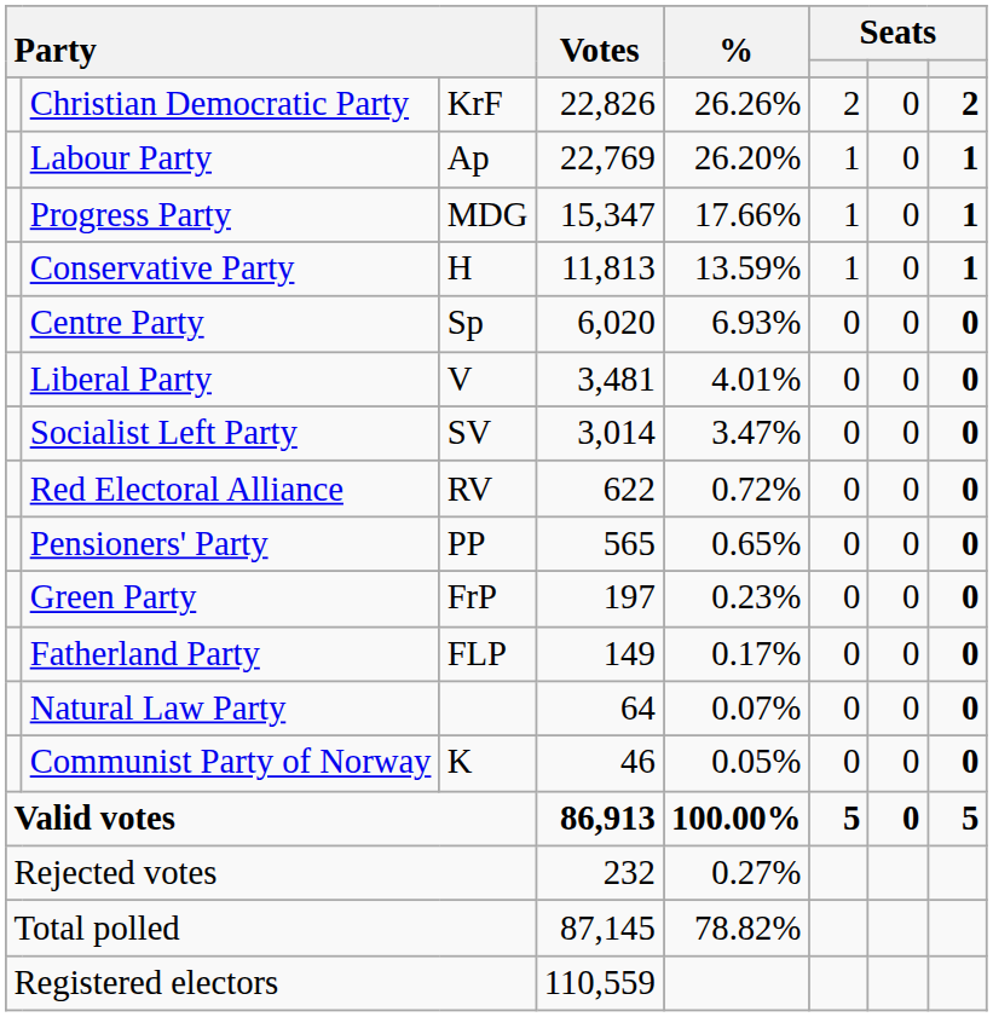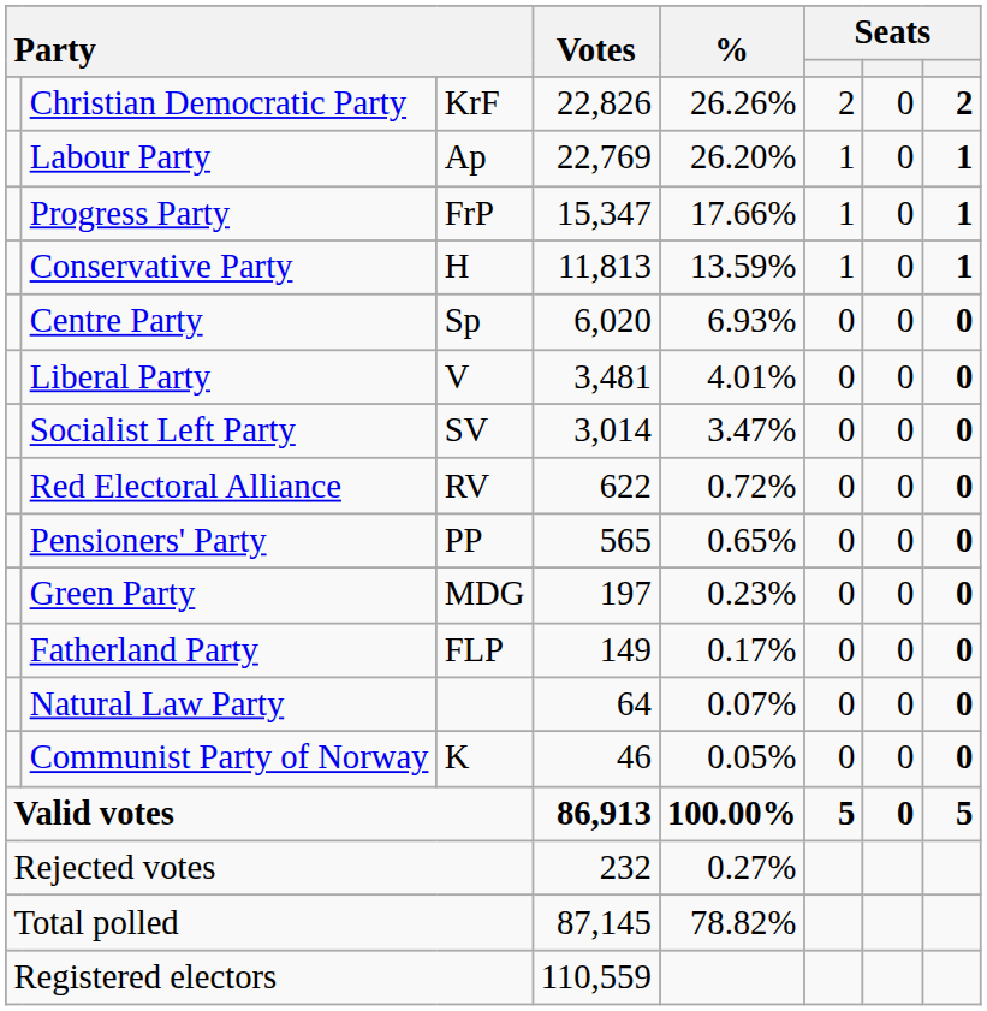Progress Party | column 3: MDG -> FrP
Green Party | column 3: FrP -> MDG
